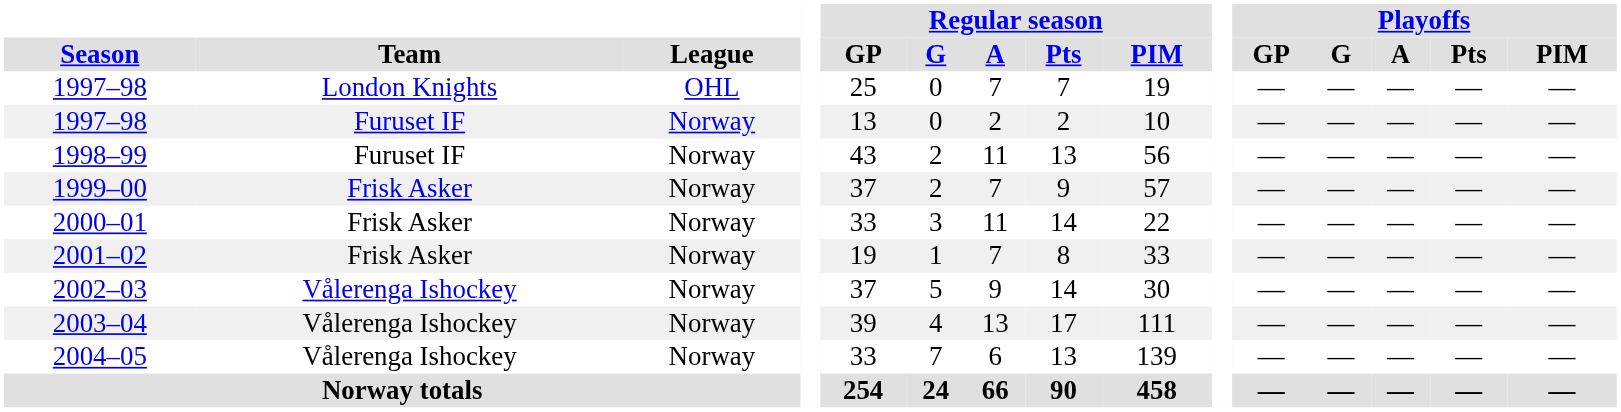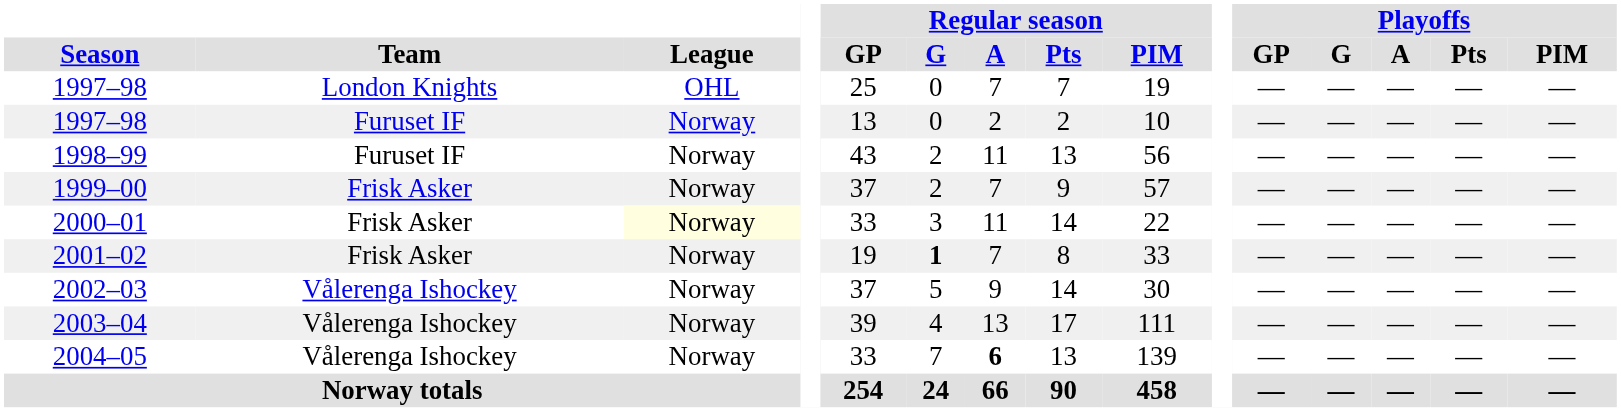2000–01 | League: no background -> lightyellow background
2001–02 | Regular season / G: normal -> bold
2004–05 | Regular season / A: normal -> bold
